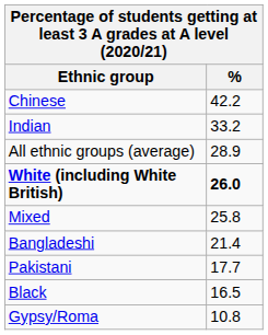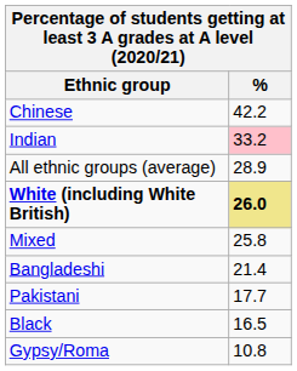Indian | %: no background -> pink background
White (including White British) | %: no background -> khaki background
